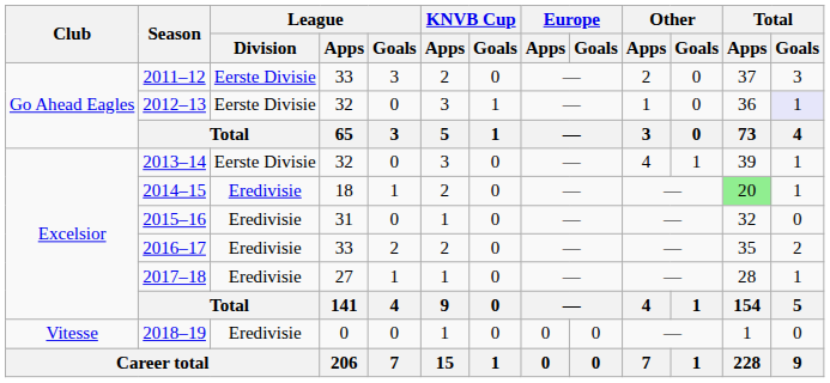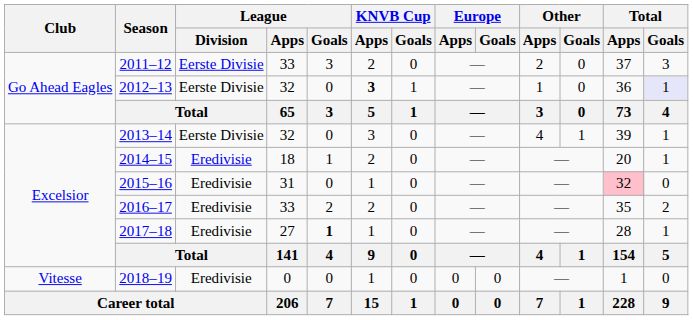2012–13 | KNVB Cup / Apps: normal -> bold
2014–15 | Total / Apps: lightgreen background -> no background
2015–16 | Total / Apps: no background -> pink background
2017–18 | League / Goals: normal -> bold
